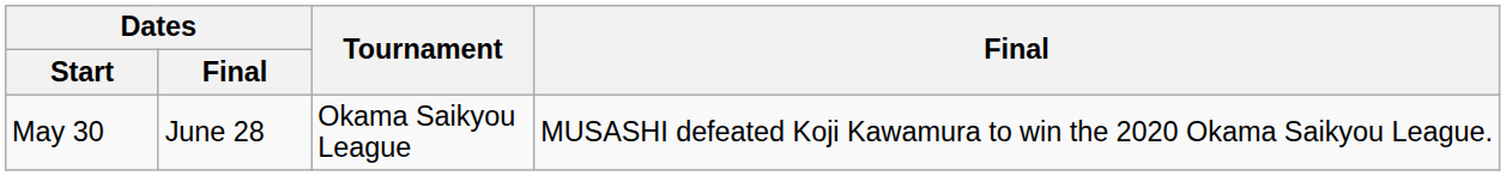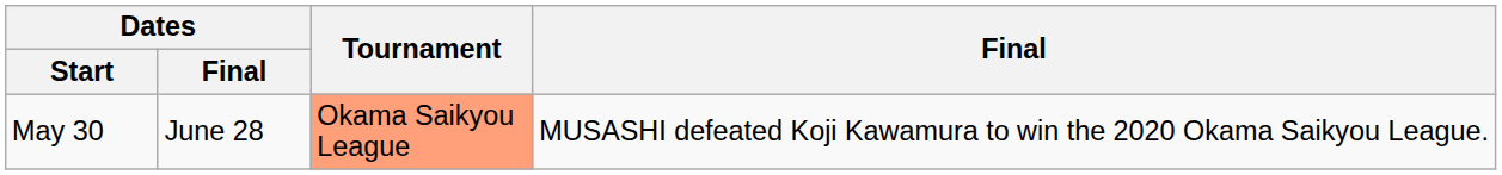May 30 | Tournament: no background -> lightsalmon background
